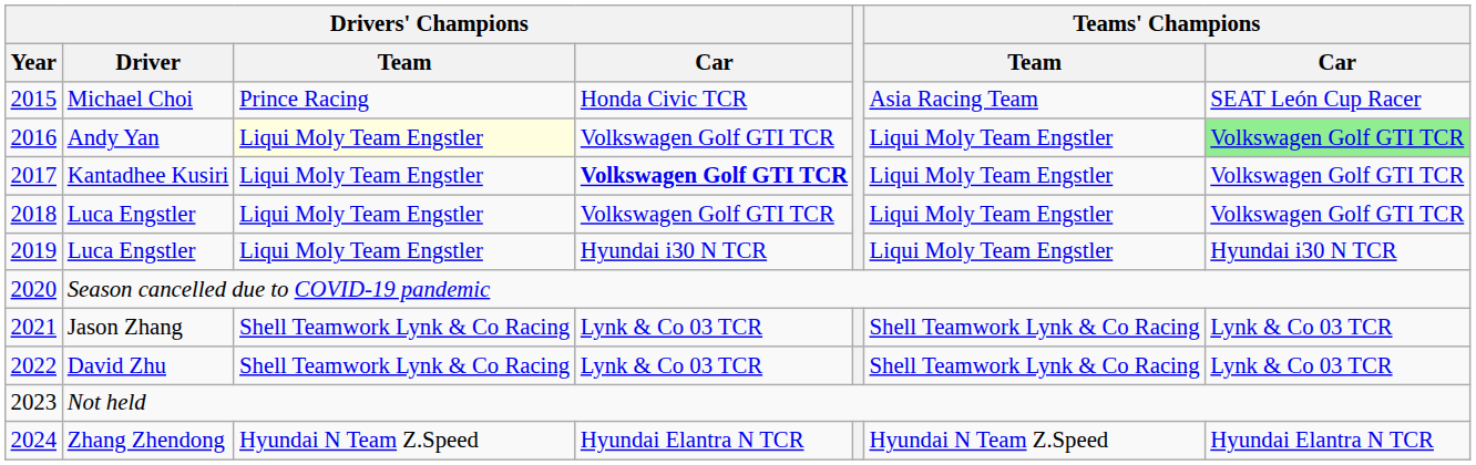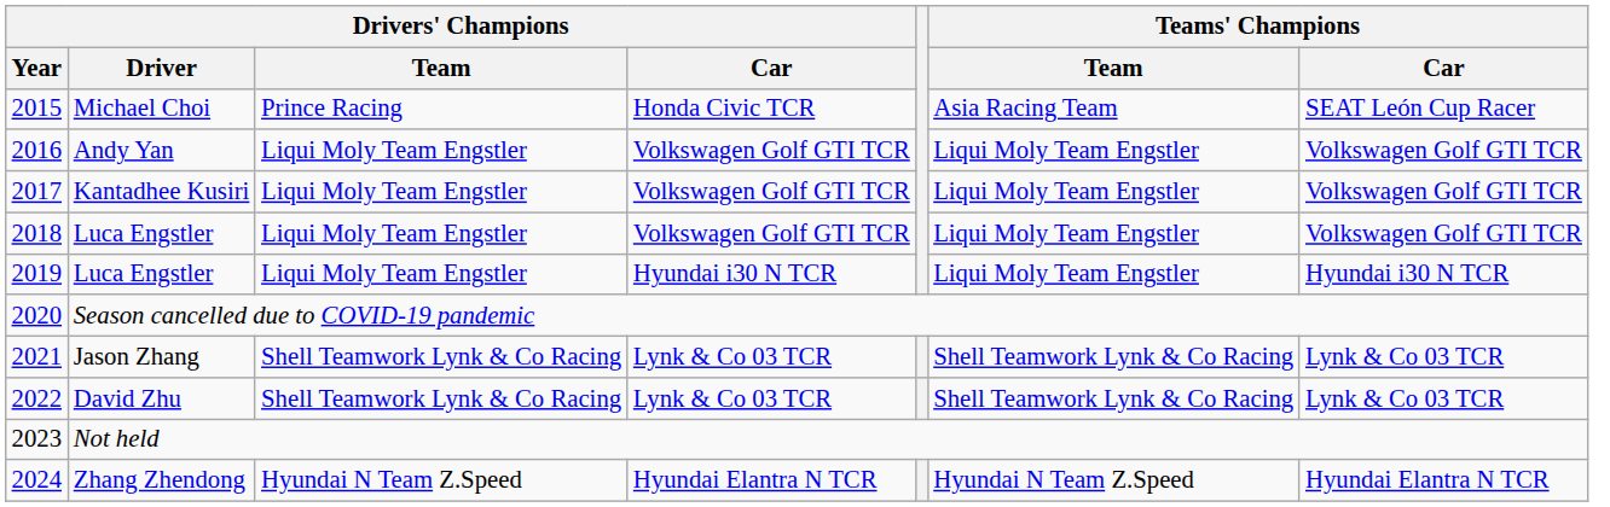Andy Yan | Drivers' Champions / Team: lightyellow background -> no background
Andy Yan | Teams' Champions / Car: lightgreen background -> no background
Kantadhee Kusiri | Drivers' Champions / Car: bold -> normal
